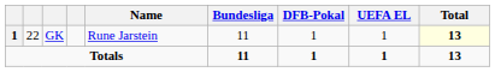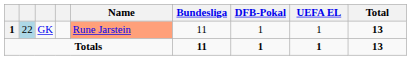row 2 | column 2: no background -> lightblue background
row 2 | Name: no background -> lightsalmon background
row 2 | Total: lightyellow background -> no background
